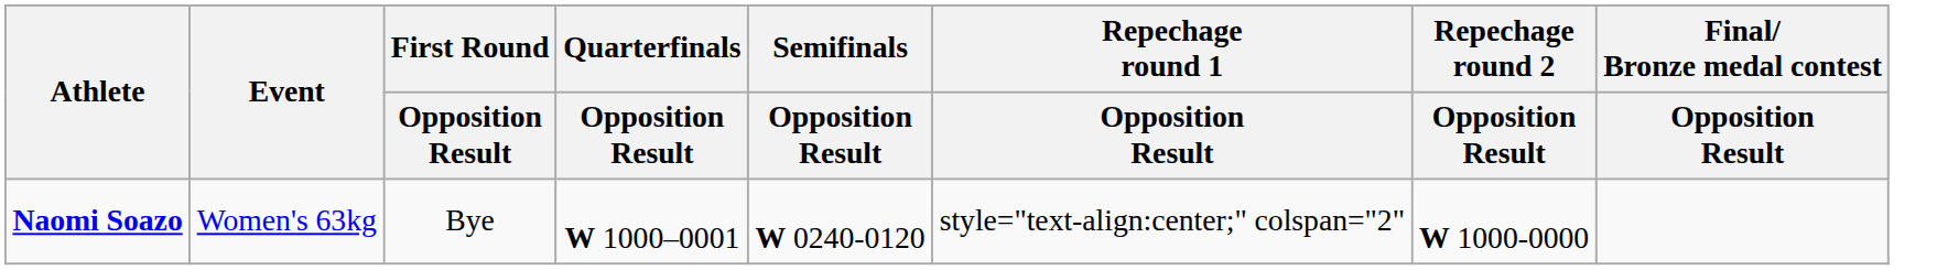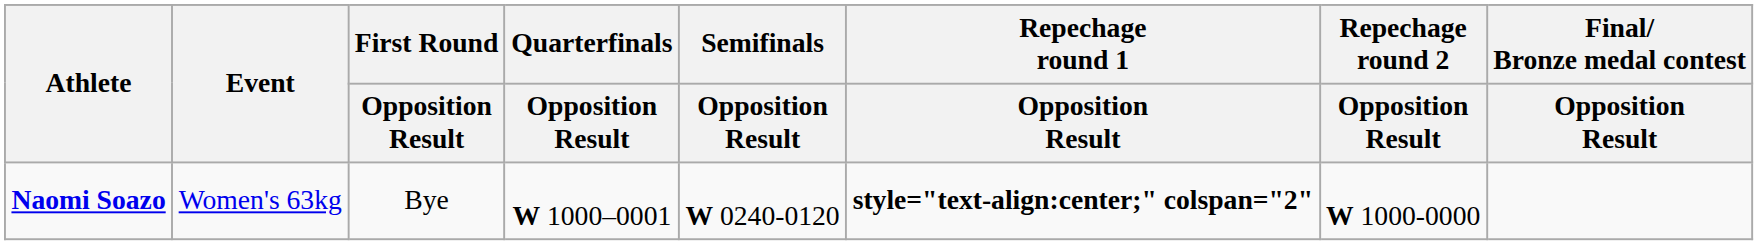Naomi Soazo | Repechage round 1 / Opposition Result: normal -> bold
